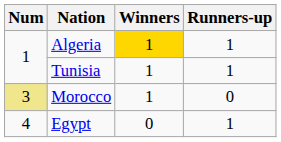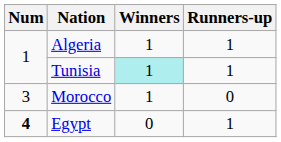Algeria | Winners: gold background -> no background
Tunisia | Winners: no background -> paleturquoise background
Morocco | Num: khaki background -> no background
Egypt | Num: normal -> bold
